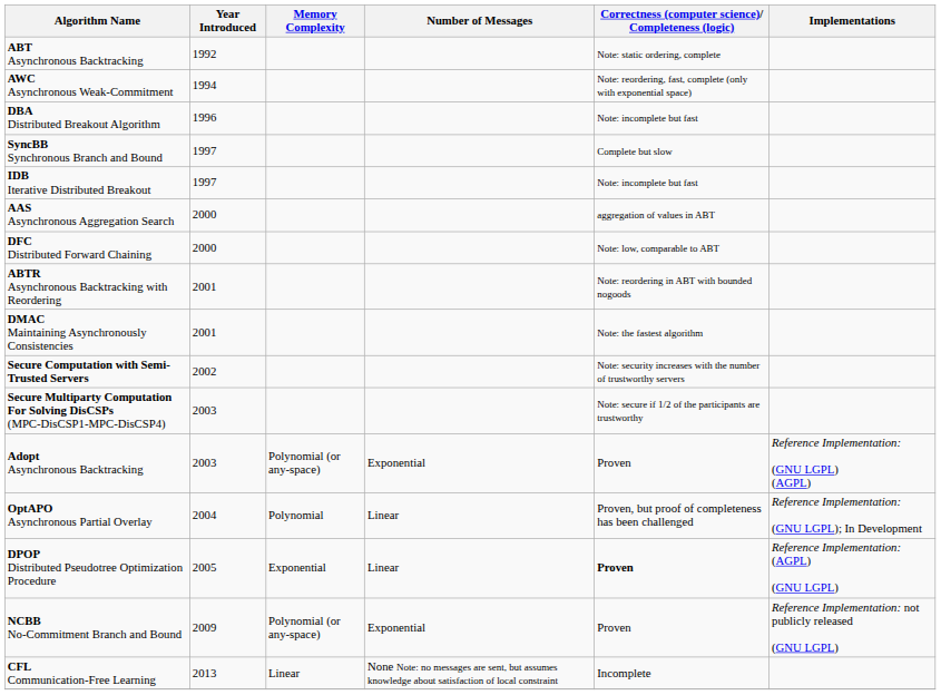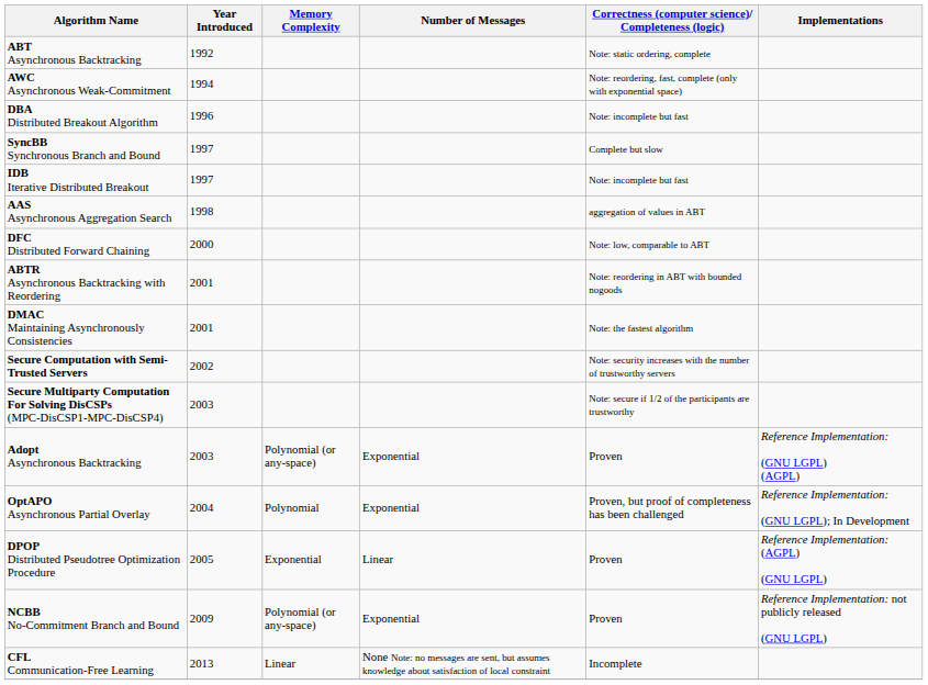AAS Asynchronous Aggregation Search | Year Introduced: 2000 -> 1998
OptAPO Asynchronous Partial Overlay | Number of Messages: Linear -> Exponential
DPOP Distributed Pseudotree Optimization Procedure | Correctness (computer science)/ Completeness (logic): bold -> normal
